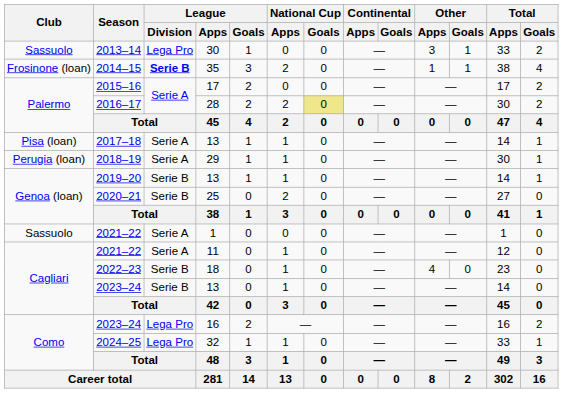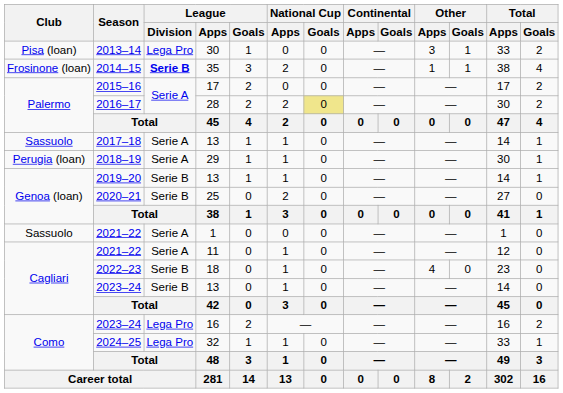2013–14 | Club: Sassuolo -> Pisa (loan)
2017–18 | Club: Pisa (loan) -> Sassuolo
